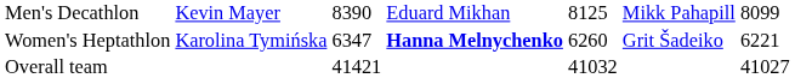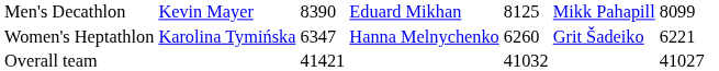Women's Heptathlon | column 4: bold -> normal
